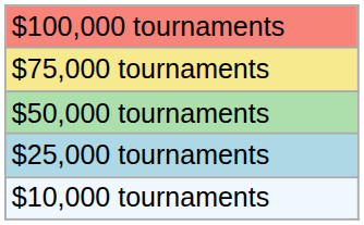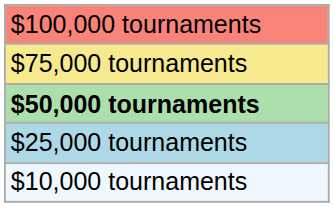row 3 | column 1: normal -> bold
